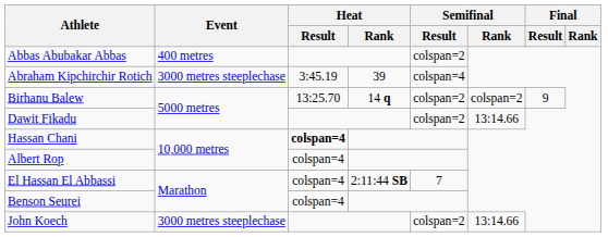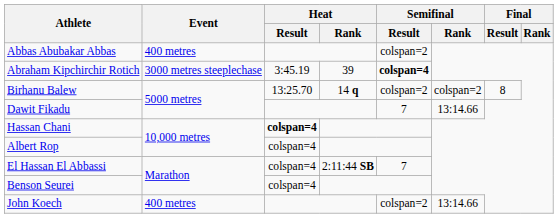Abraham Kipchirchir Rotich | Semifinal / Result: normal -> bold
Birhanu Balew | Final / Result: 9 -> 8
Dawit Fikadu | Semifinal / Result: colspan=2 -> 7
John Koech | Event: 3000 metres steeplechase -> 400 metres
